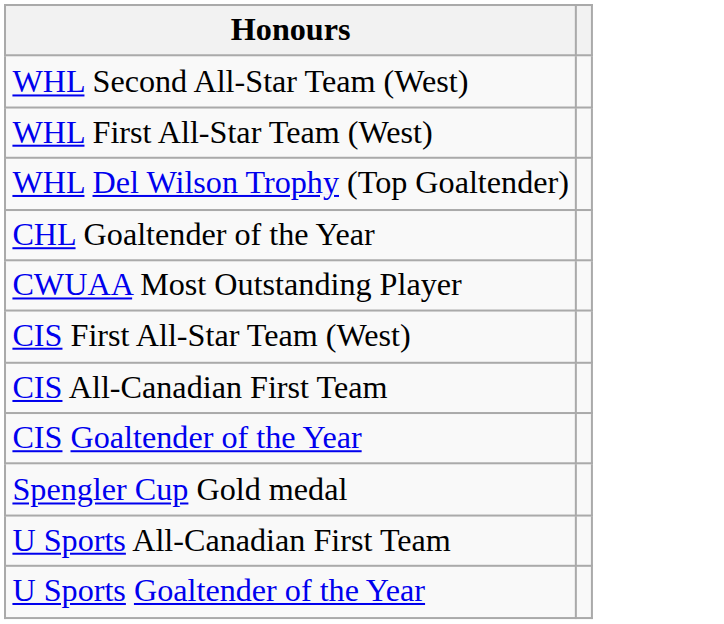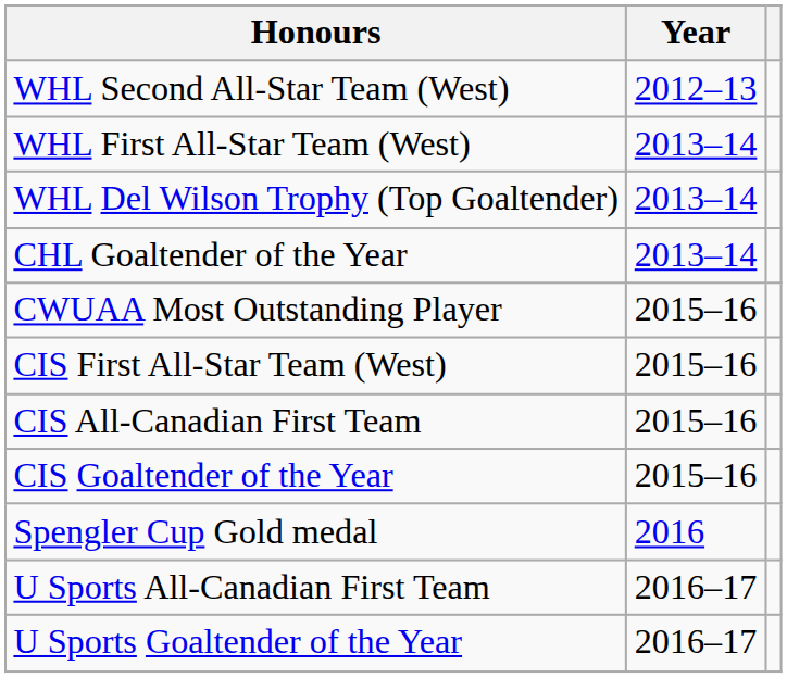+ column: Year | 2012–13 | 2013–14 | 2013–14 | 2013–14 | 2015–16 | 2015–16 | 2015–16 | 2015–16 | 2016 | 2016–17 | 2016–17
